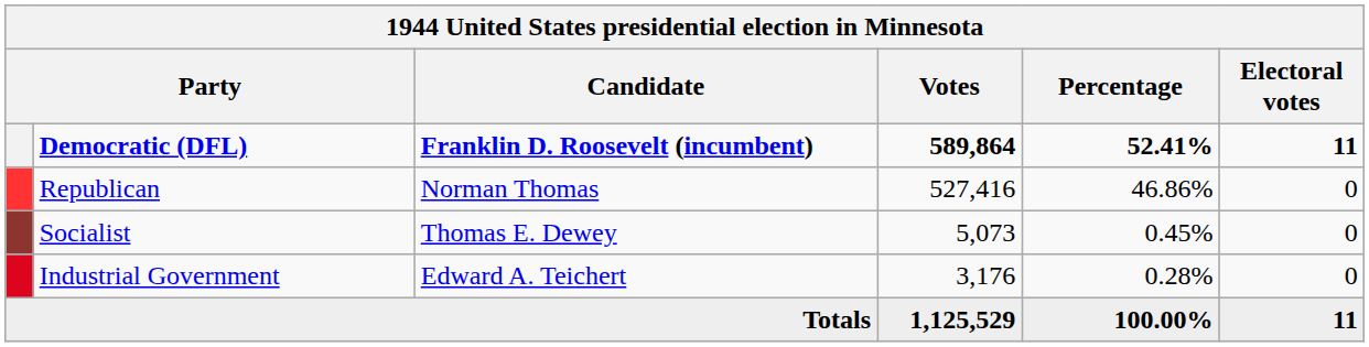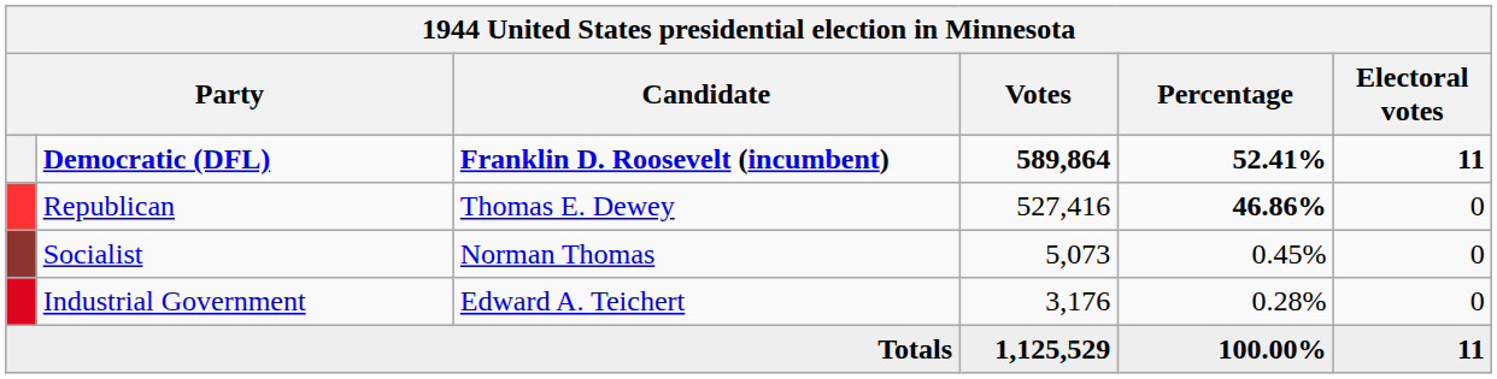Republican | Candidate: Norman Thomas -> Thomas E. Dewey
Republican | Percentage: normal -> bold
Socialist | Candidate: Thomas E. Dewey -> Norman Thomas
